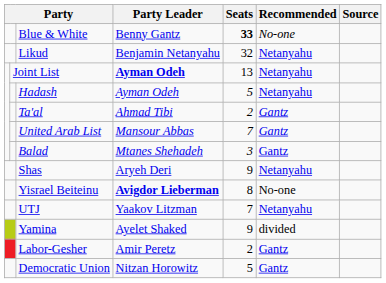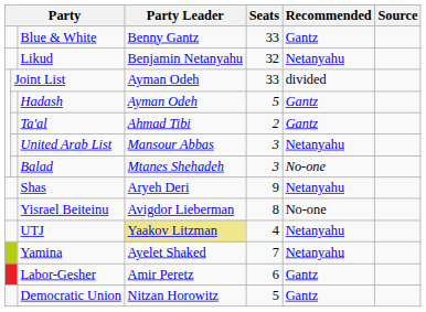Blue & White | Seats: bold -> normal
Blue & White | Recommended: No-one -> Gantz
Joint List | Party Leader: bold -> normal
Joint List | Seats: 13 -> 33
Joint List | Recommended: Netanyahu -> divided
Hadash | Recommended: Netanyahu -> Gantz
United Arab List | Seats: 7 -> 3
United Arab List | Recommended: Gantz -> Netanyahu
Balad | Recommended: Gantz -> No-one
Yisrael Beiteinu | Party Leader: bold -> normal
UTJ | Party Leader: no background -> khaki background
UTJ | Seats: 7 -> 4
Yamina | Seats: 9 -> 7
Yamina | Recommended: divided -> Netanyahu
Labor-Gesher | Seats: 2 -> 6
